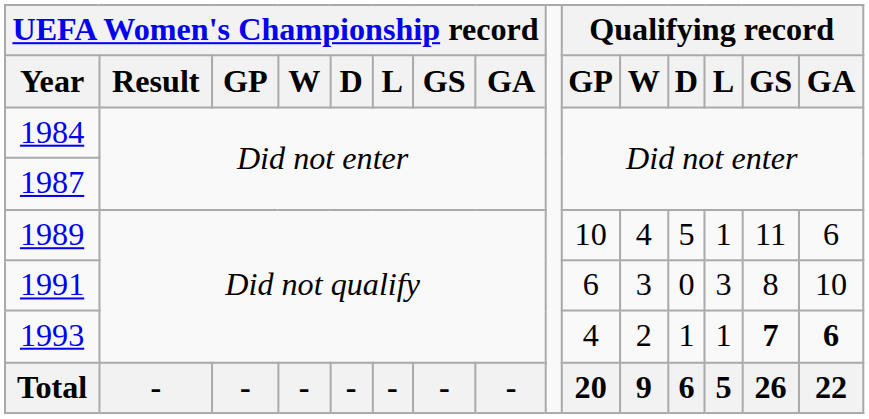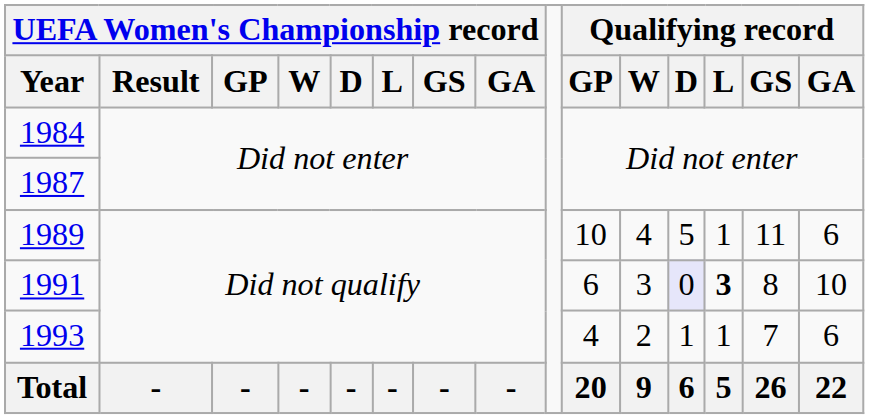1991 | Qualifying record / D: no background -> lavender background
1991 | Qualifying record / L: normal -> bold
1993 | Qualifying record / GS: bold -> normal
1993 | Qualifying record / GA: bold -> normal
